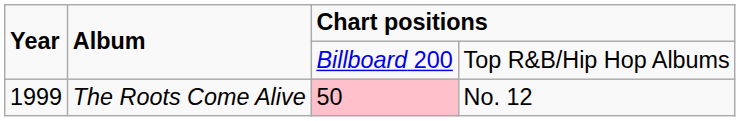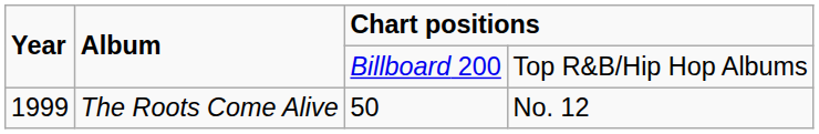1999 | column 3: pink background -> no background
